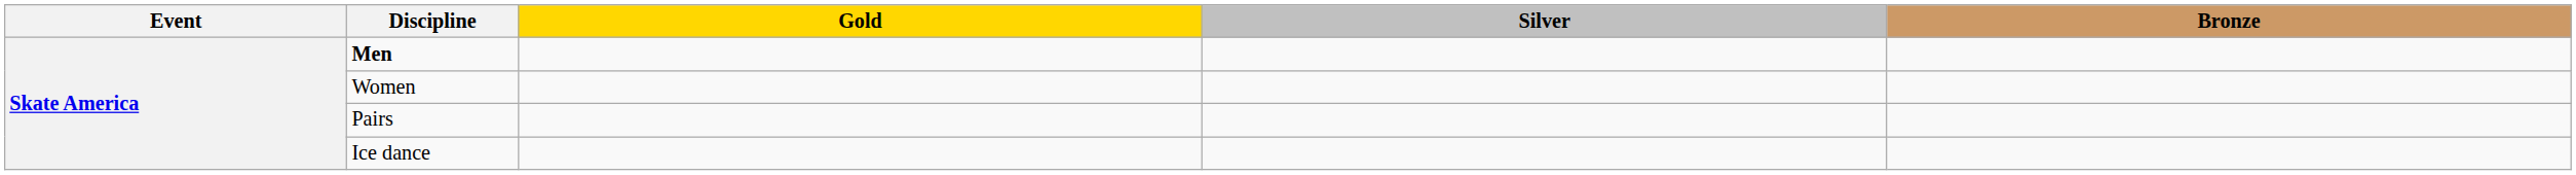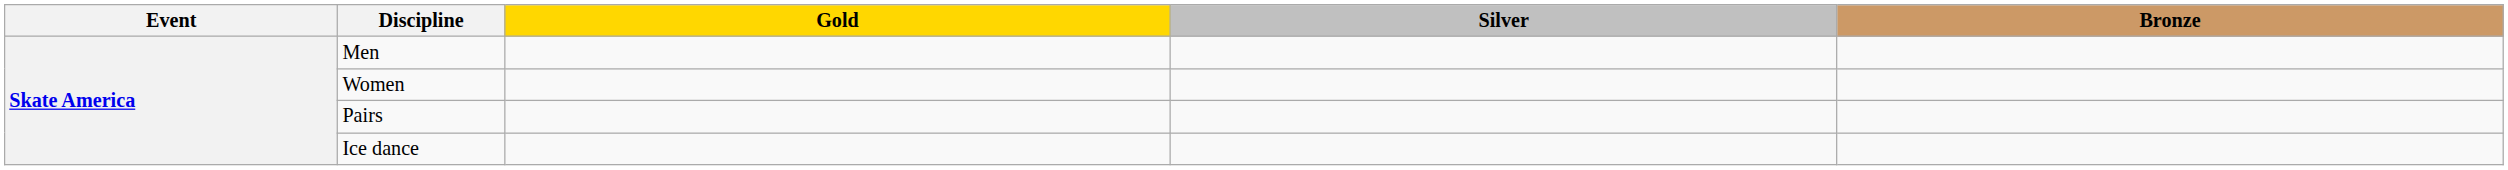Men | Discipline: bold -> normal
